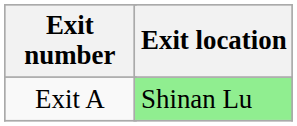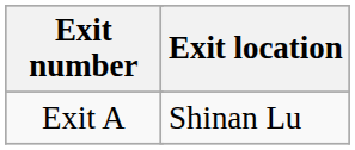Exit A | Exit location: lightgreen background -> no background
